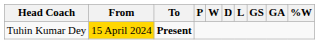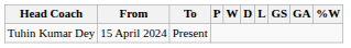Tuhin Kumar Dey | From: gold background -> no background
Tuhin Kumar Dey | To: bold -> normal
